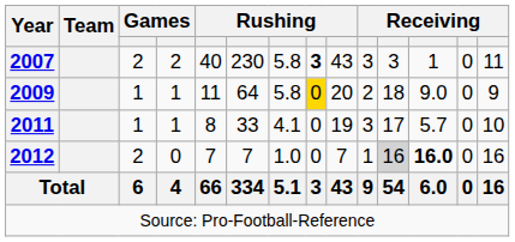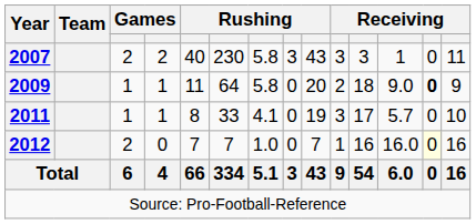2007 | column 8: bold -> normal
2009 | column 8: gold background -> no background
2009 | column 13: normal -> bold
2012 | column 11: lightgrey background -> no background
2012 | column 12: bold -> normal
2012 | column 13: no background -> lightyellow background
